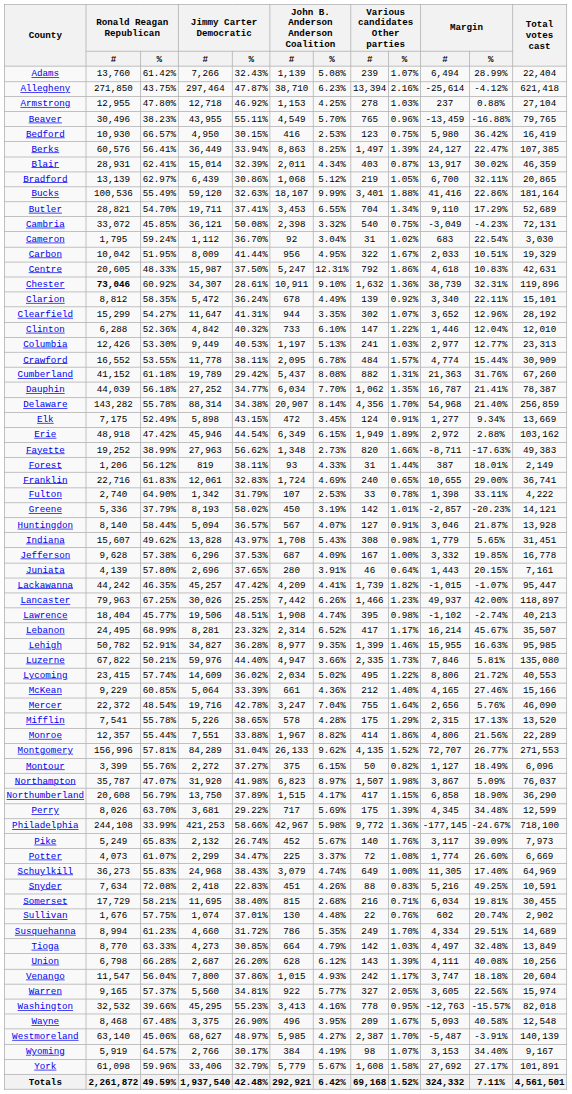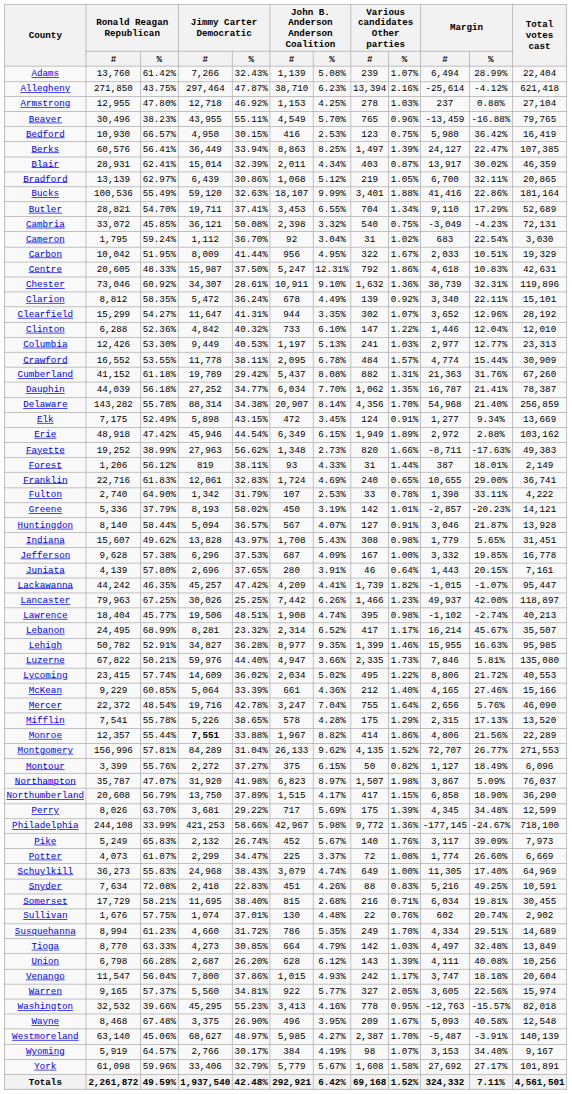Chester | Ronald Reagan Republican / #: bold -> normal
Monroe | Jimmy Carter Democratic / #: normal -> bold
